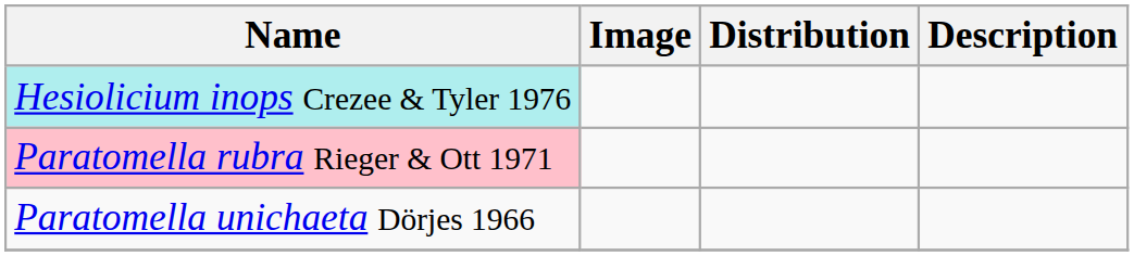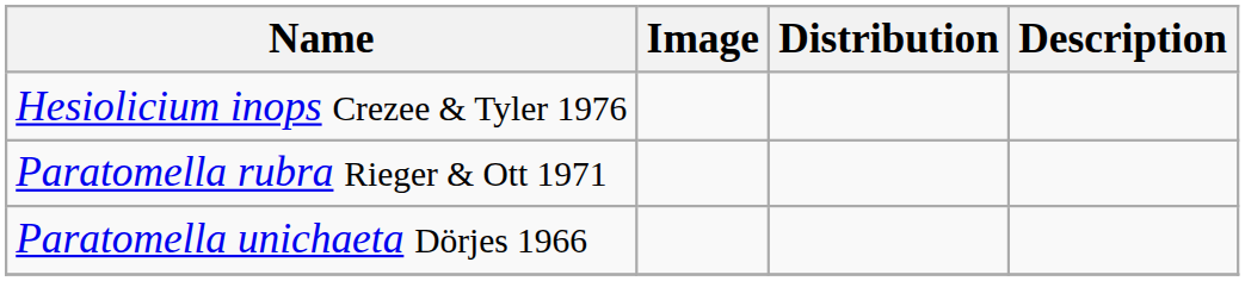Hesiolicium inops Crezee & Tyler 1976 | Name: paleturquoise background -> no background
Paratomella rubra Rieger & Ott 1971 | Name: pink background -> no background
